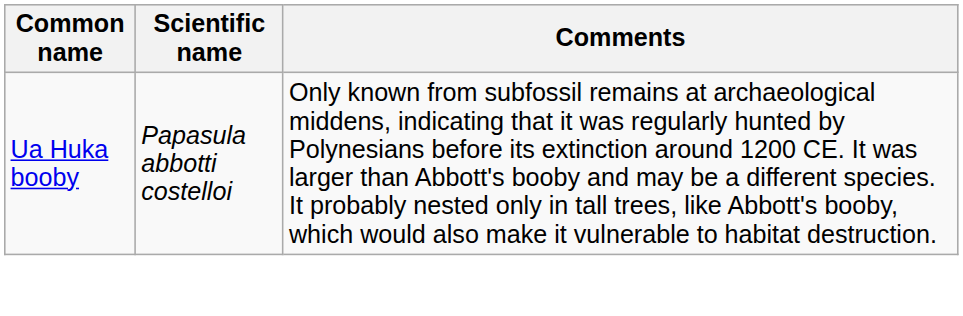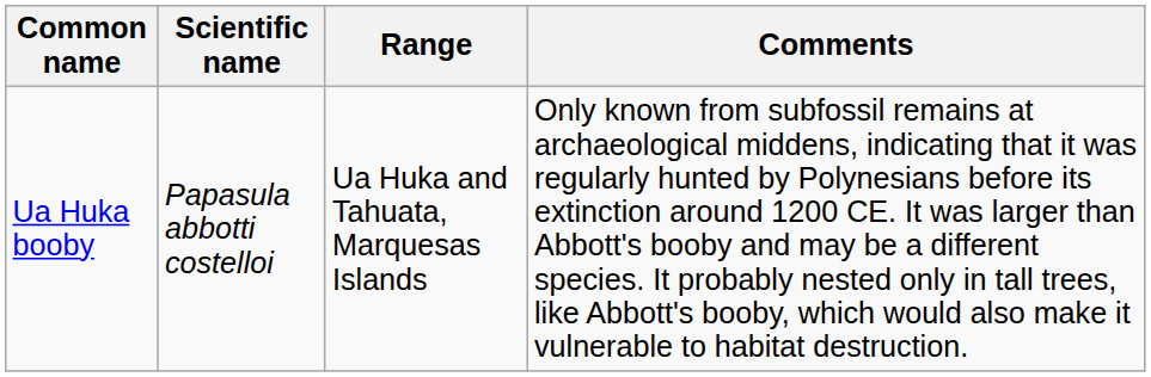+ column: Range | Ua Huka and Tahuata, Marquesas Islands
